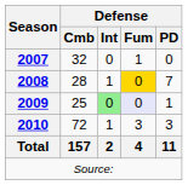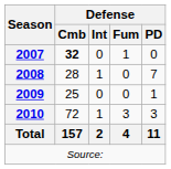2007 | Defense / Cmb: normal -> bold
2008 | Defense / Fum: gold background -> no background
2009 | Defense / Int: lightgreen background -> no background
2009 | Defense / Fum: lavender background -> no background
